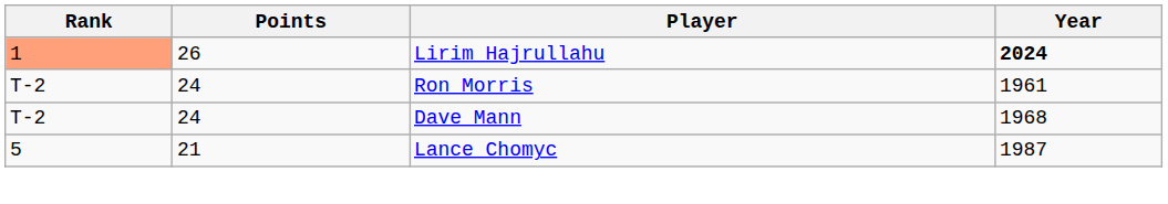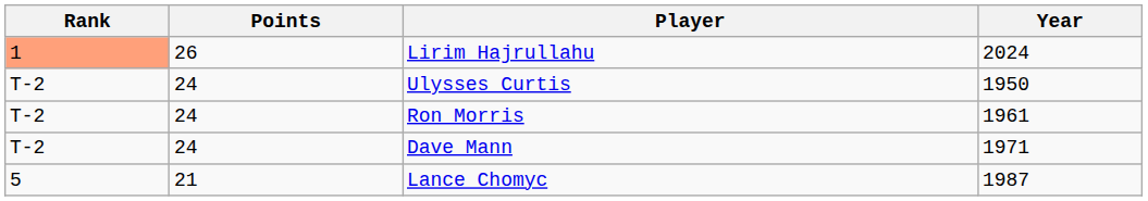Lirim Hajrullahu | Year: bold -> normal
+ row: T-2 | 24 | Ulysses Curtis | 1950
Dave Mann | Year: 1968 -> 1971
